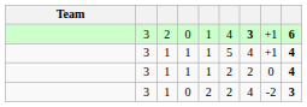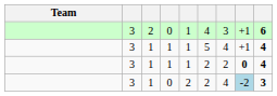row 2 | column 7: bold -> normal
row 4 | column 8: normal -> bold
row 5 | column 8: no background -> lightblue background
